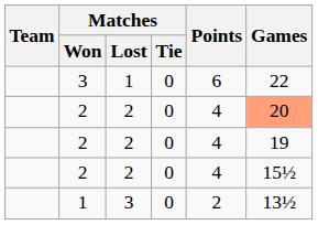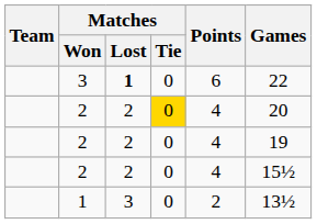row 3 | Matches / Lost: normal -> bold
row 4 | Matches / Tie: no background -> gold background
row 4 | Games: lightsalmon background -> no background
